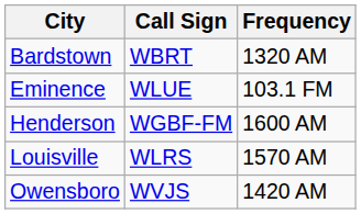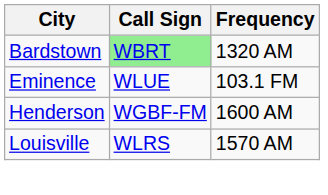Bardstown | Call Sign: no background -> lightgreen background
- row: Owensboro | WVJS | 1420 AM
